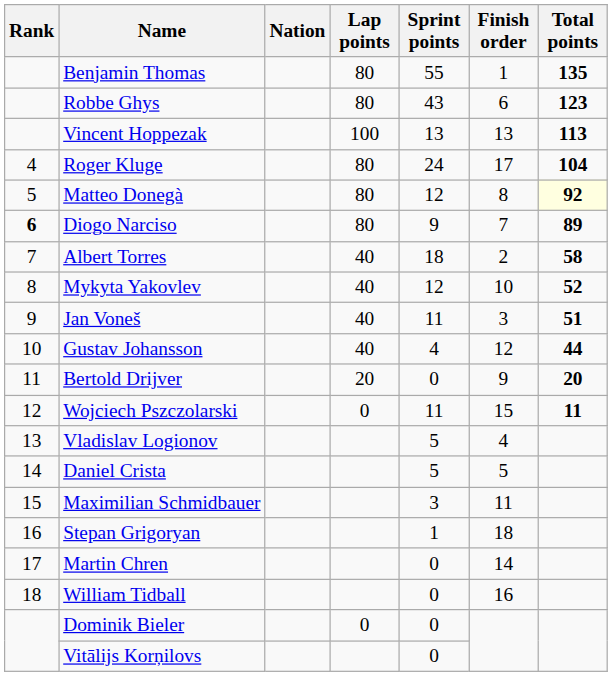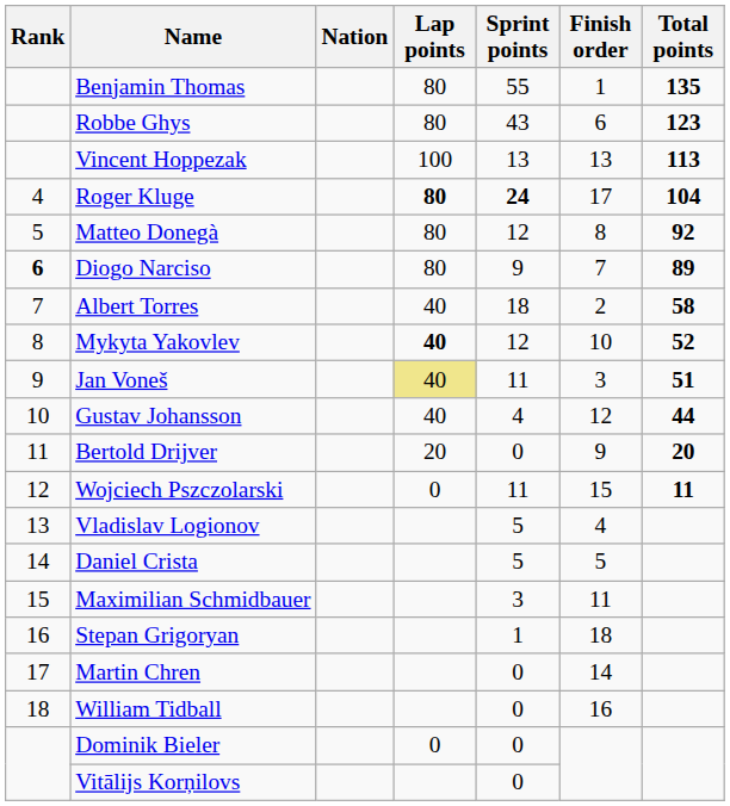Roger Kluge | Lap points: normal -> bold
Roger Kluge | Sprint points: normal -> bold
Matteo Donegà | Total points: lightyellow background -> no background
Mykyta Yakovlev | Lap points: normal -> bold
Jan Voneš | Lap points: no background -> khaki background
